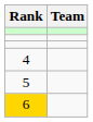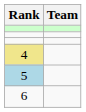row 5 | Rank: no background -> khaki background
row 6 | Rank: no background -> lightblue background
row 7 | Rank: gold background -> no background
